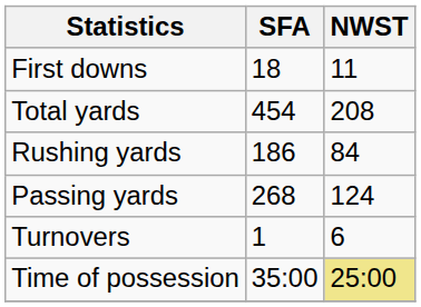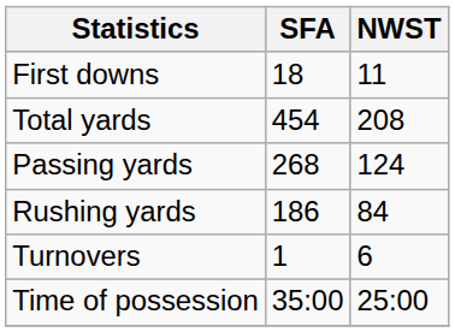rows swapped: Rushing yards <-> Passing yards
Time of possession | NWST: khaki background -> no background
